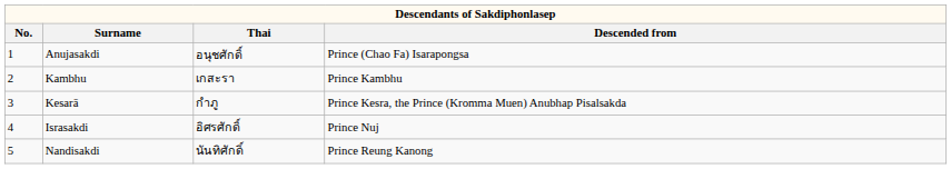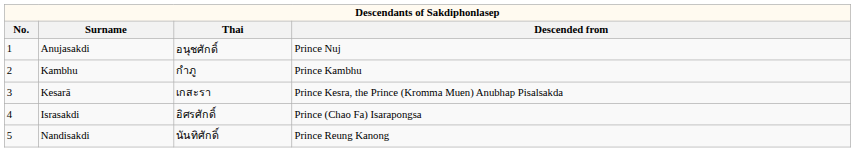Anujasakdi | Descended from: Prince (Chao Fa) Isarapongsa -> Prince Nuj
Kambhu | Thai: เกสะรา -> กำภู
Kesarā | Thai: กำภู -> เกสะรา
Israsakdi | Descended from: Prince Nuj -> Prince (Chao Fa) Isarapongsa
